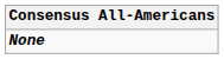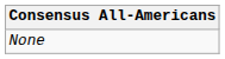row 2 | column 1: bold -> normal
